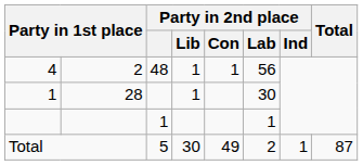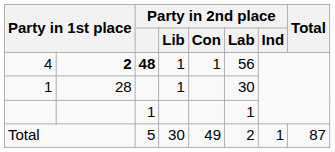4 | column 2: normal -> bold
4 | Party in 2nd place: normal -> bold
